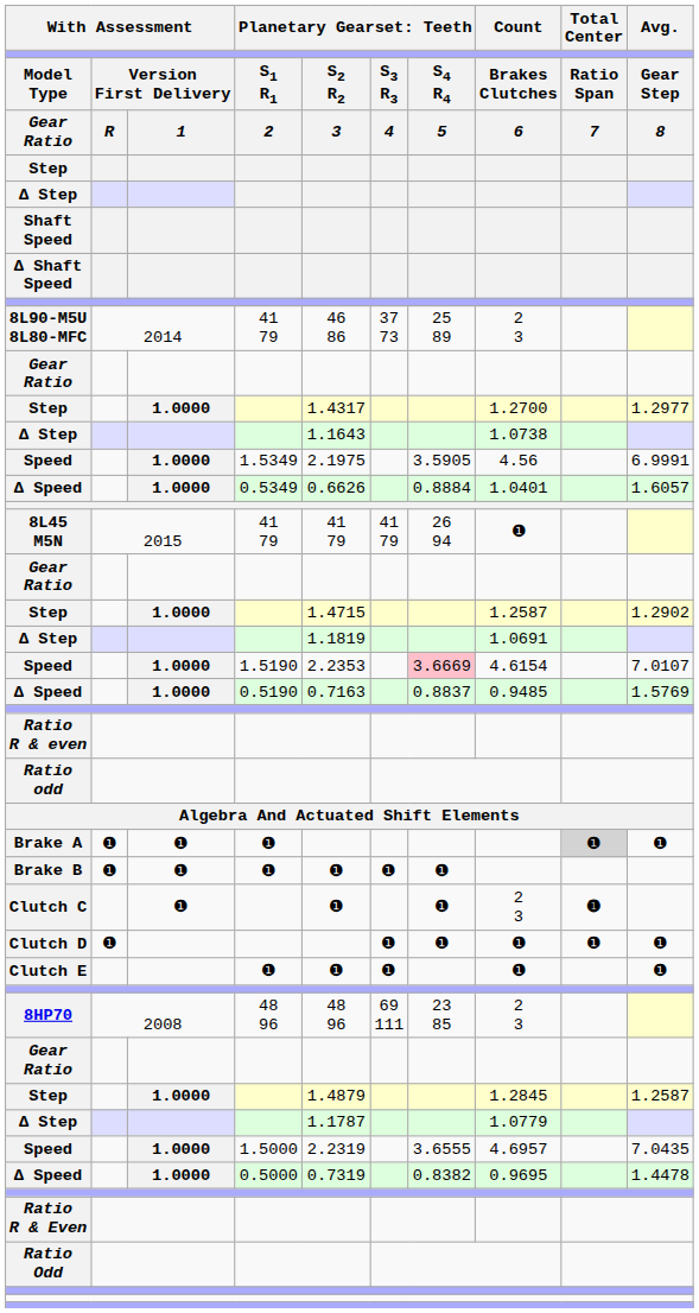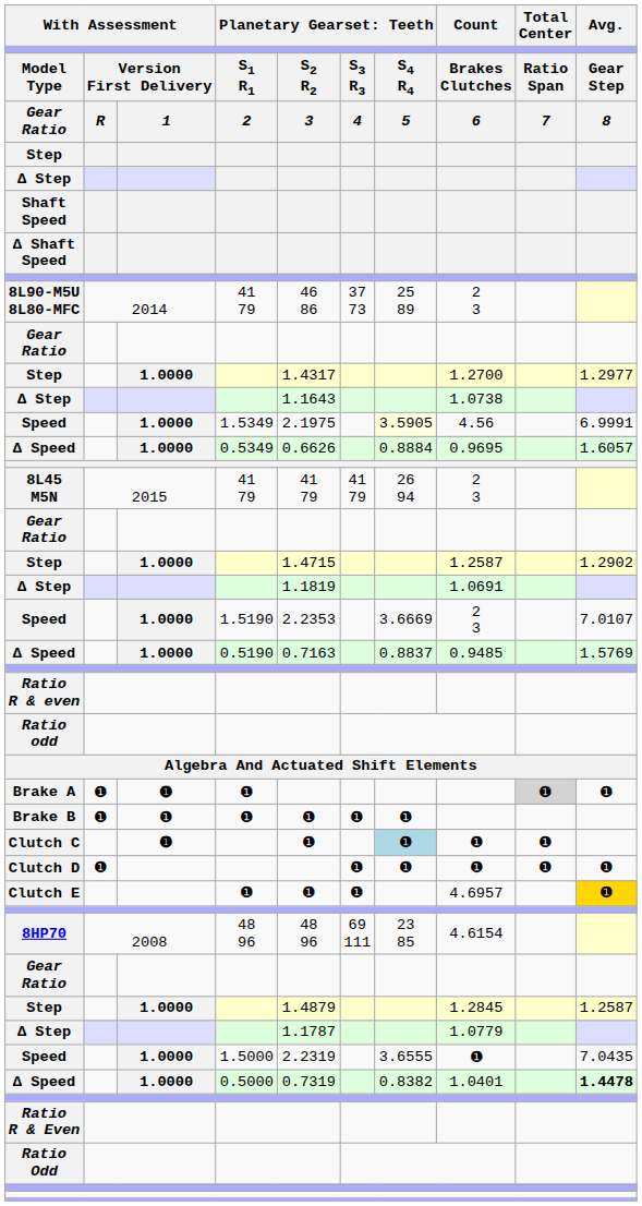Speed / 1.5349 | column 7: no background -> lightyellow background
Δ Speed / 0.5349 | Count: 1.0401 -> 0.9695
8L45 M5N | Count: ❶ -> 2 3
Speed / 1.5190 | column 7: pink background -> no background
Speed / 1.5190 | Count: 4.6154 -> 2 3
Brake A | column 3: normal -> bold
Clutch C | column 3: normal -> bold
Clutch C | column 7: no background -> lightblue background
Clutch C | Count: 2 3 -> ❶
Clutch C | Total Center: bold -> normal
Clutch E | Count: ❶ -> 4.6957
Clutch E | Avg.: no background -> gold background
8HP70 | Count: 2 3 -> 4.6154
Speed / 1.5000 | Count: 4.6957 -> ❶
Δ Speed / 0.5000 | Count: 0.9695 -> 1.0401
Δ Speed / 0.5000 | Avg.: normal -> bold
